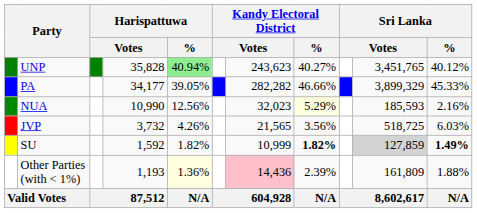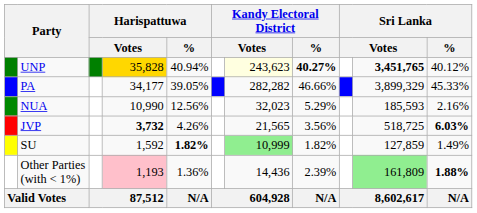UNP | column 4: no background -> gold background
UNP | Harispattuwa / %: lightgreen background -> no background
UNP | column 7: no background -> lightyellow background
UNP | Kandy Electoral District / %: normal -> bold
UNP | column 10: normal -> bold
NUA | Kandy Electoral District / %: lightyellow background -> no background
JVP | column 4: normal -> bold
JVP | Sri Lanka / %: normal -> bold
SU | Harispattuwa / %: normal -> bold
SU | column 7: no background -> lightgreen background
SU | Kandy Electoral District / %: bold -> normal
SU | column 10: lightgrey background -> no background
SU | Sri Lanka / %: bold -> normal
Other Parties (with < 1%) | column 4: no background -> pink background
Other Parties (with < 1%) | Harispattuwa / %: lightyellow background -> no background
Other Parties (with < 1%) | column 7: pink background -> no background
Other Parties (with < 1%) | column 10: no background -> lightgreen background
Other Parties (with < 1%) | Sri Lanka / %: normal -> bold
